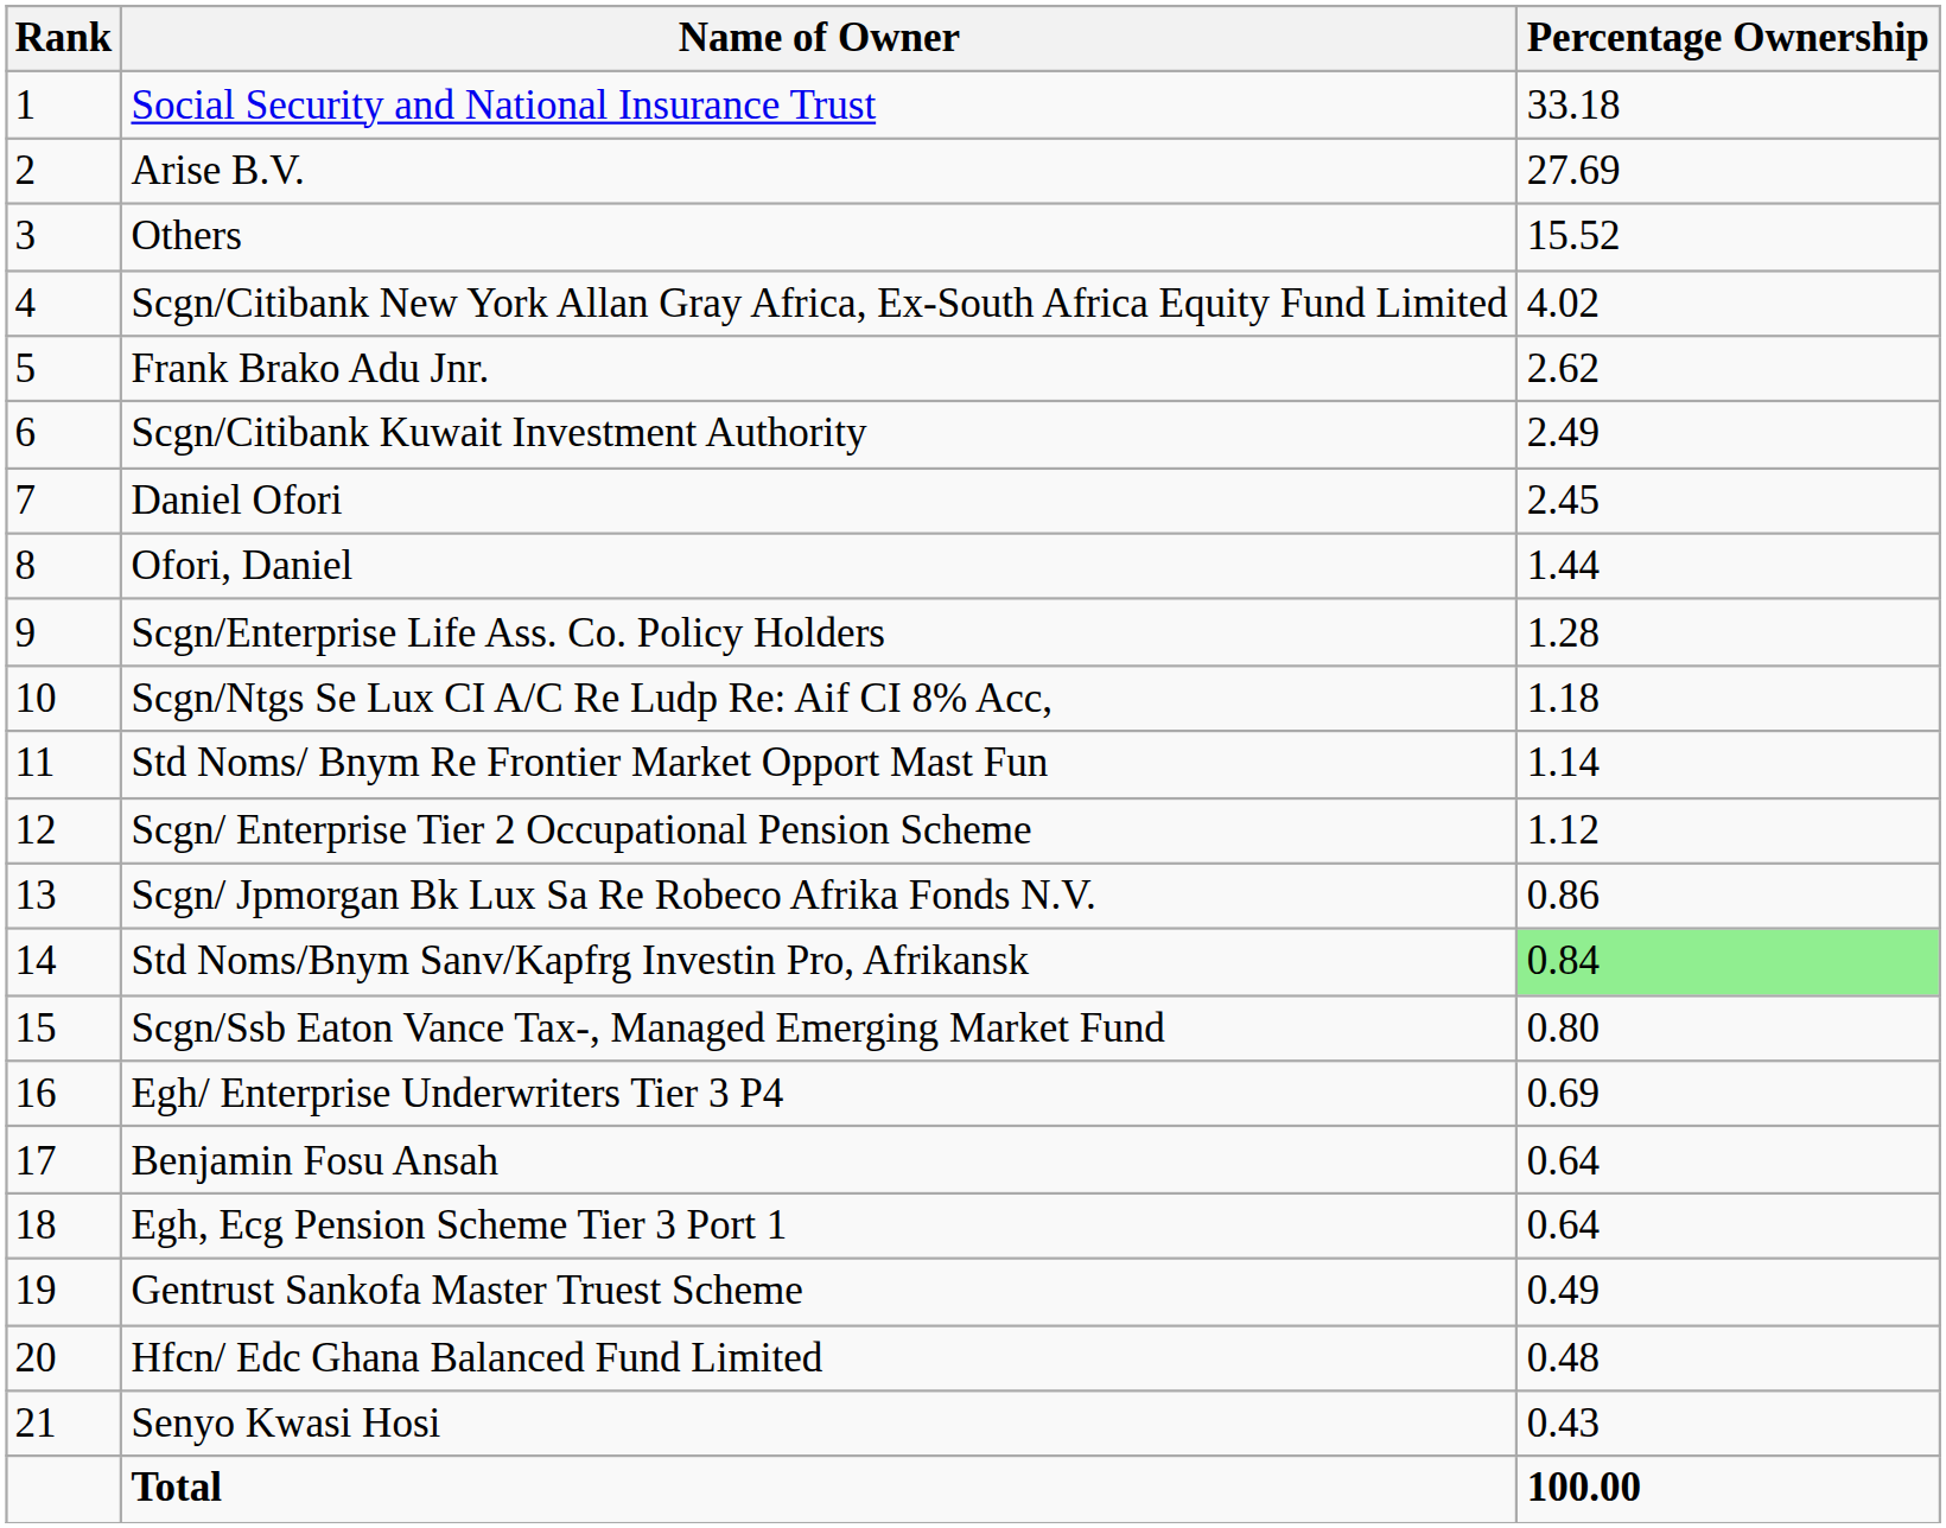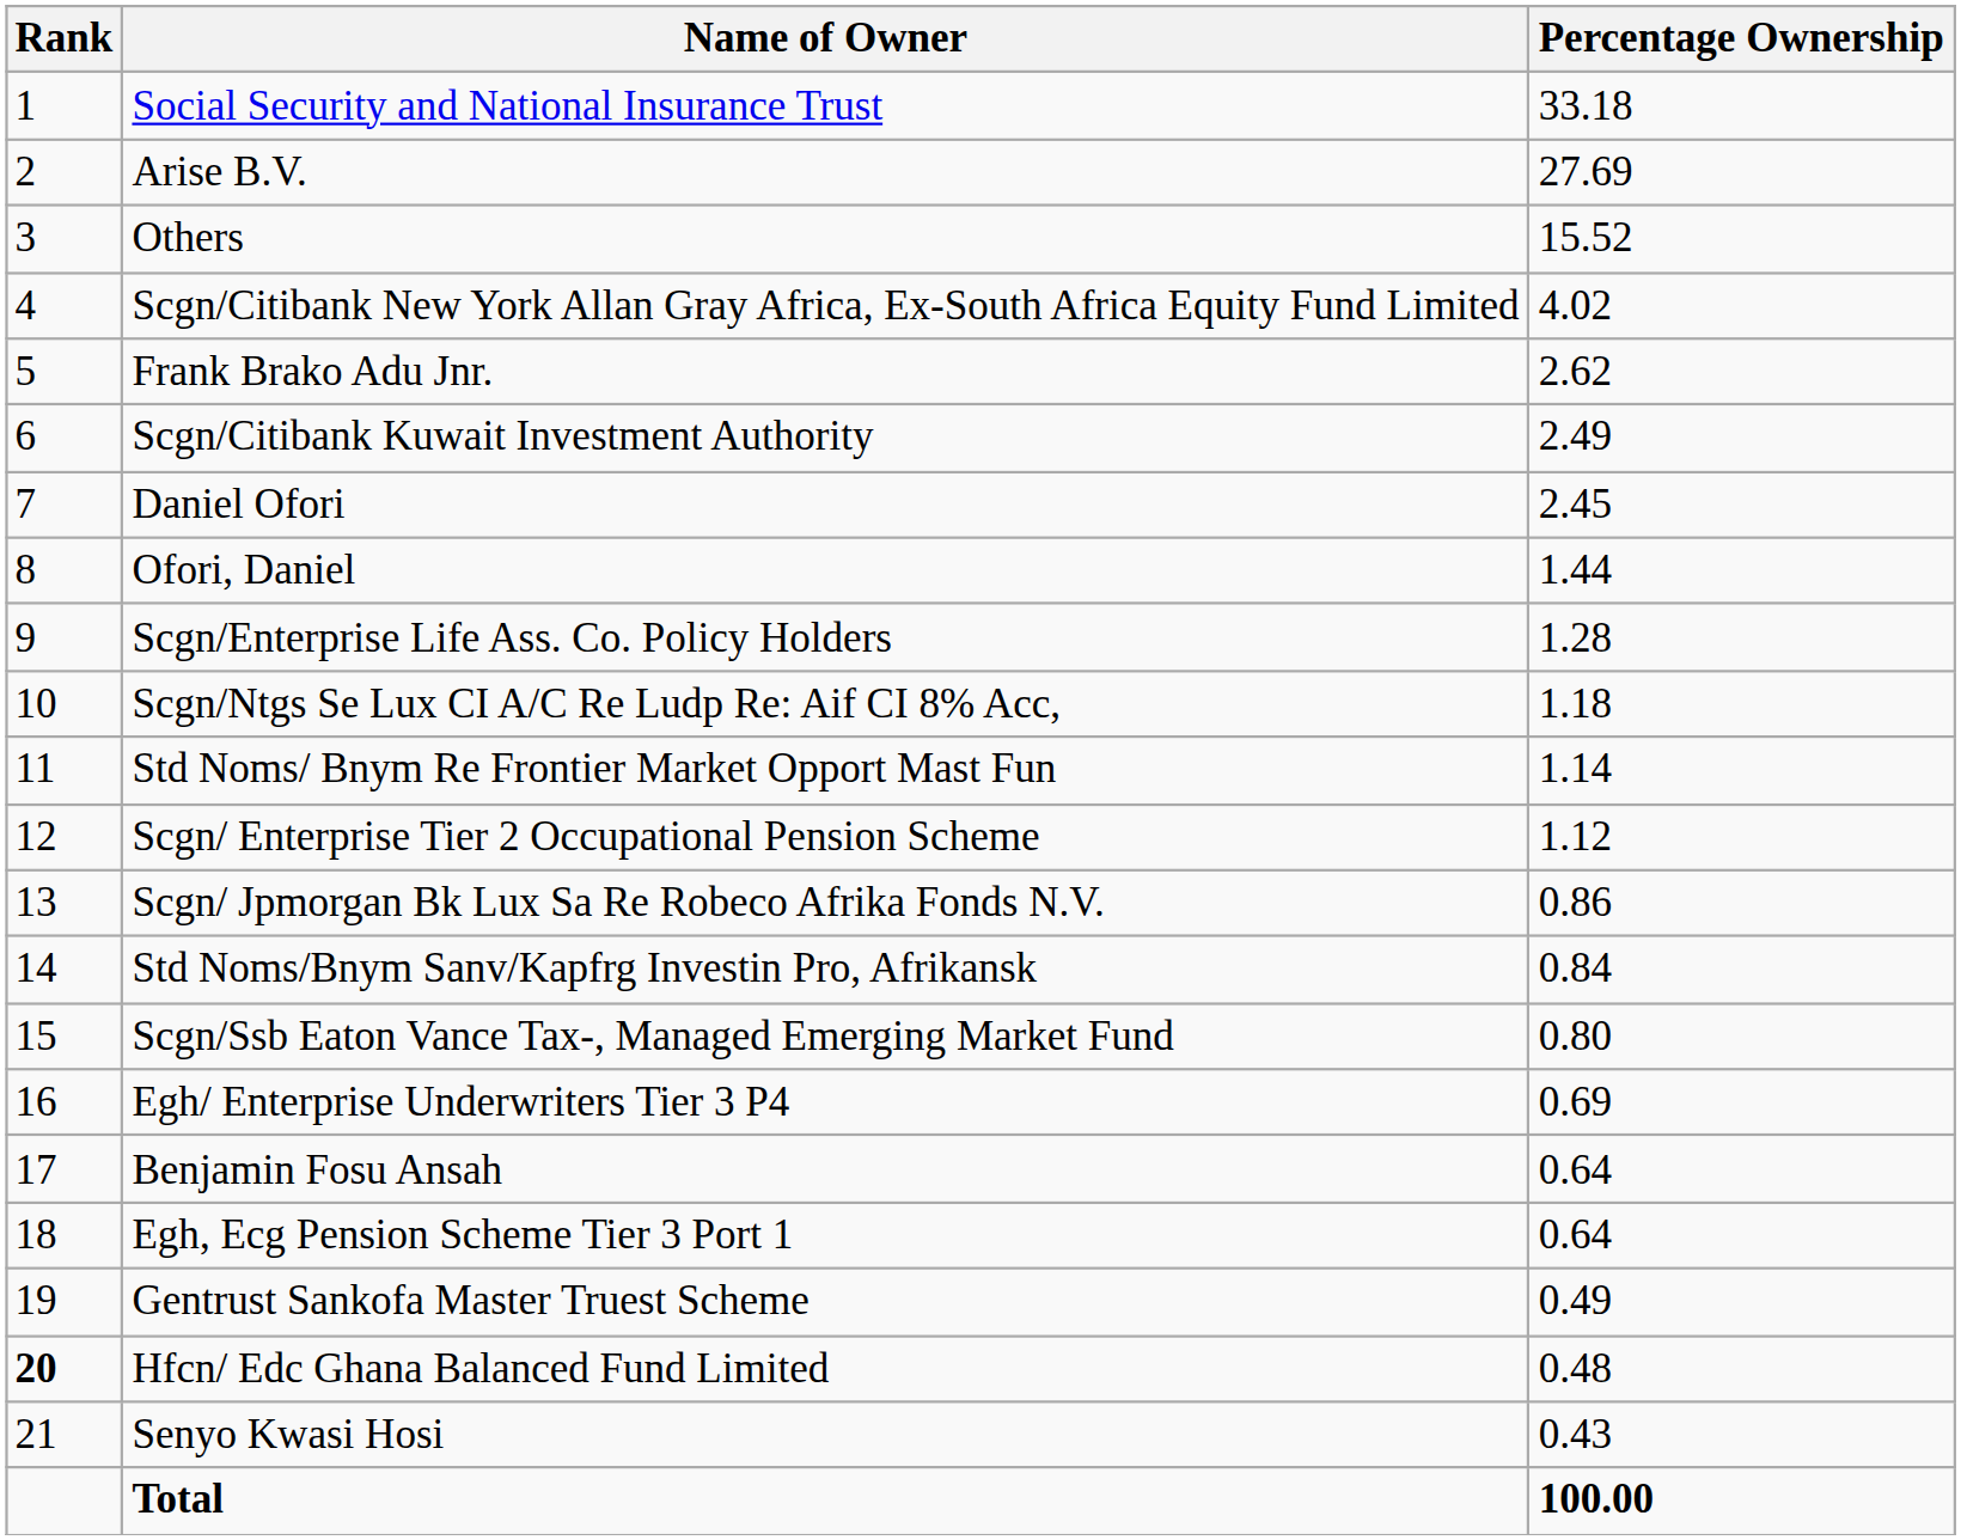Std Noms/Bnym Sanv/Kapfrg Investin Pro, Afrikansk | Percentage Ownership: lightgreen background -> no background
Hfcn/ Edc Ghana Balanced Fund Limited | Rank: normal -> bold
